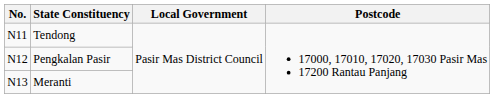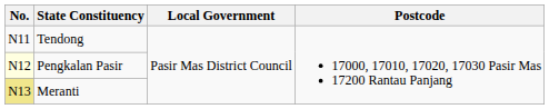Pengkalan Pasir | No.: no background -> lightyellow background
Meranti | No.: no background -> khaki background
